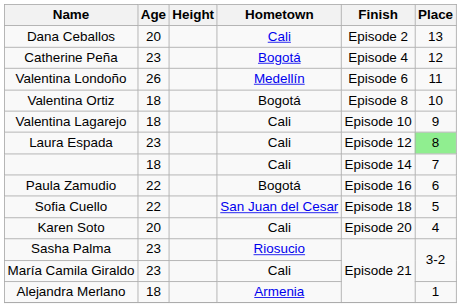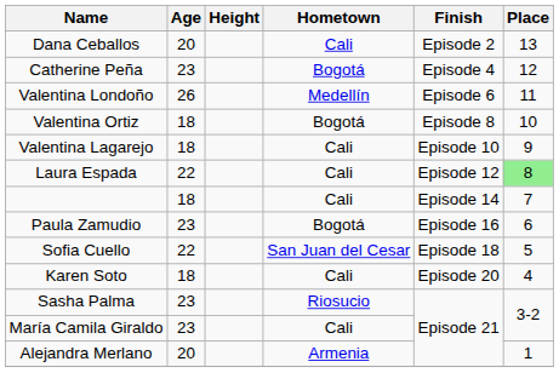Laura Espada | Age: 23 -> 22
Paula Zamudio | Age: 22 -> 23
Karen Soto | Age: 20 -> 18
Alejandra Merlano | Age: 18 -> 20
